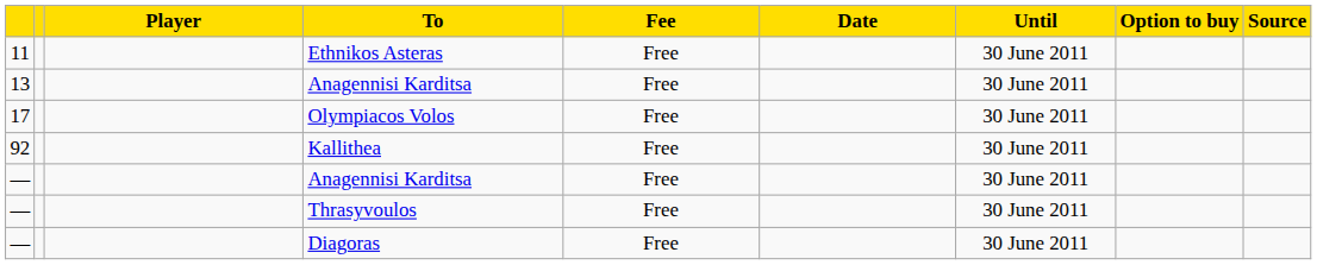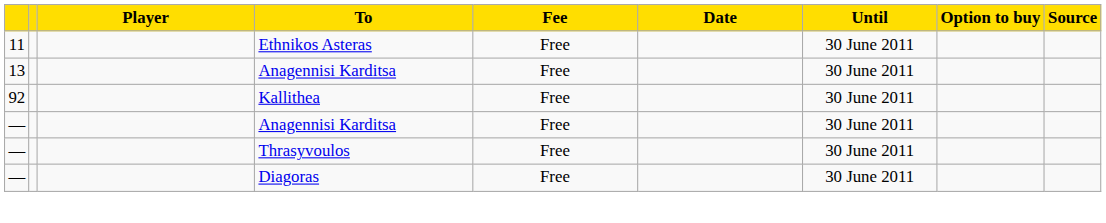- row: 17 | Olympiacos Volos | Free | 30 June 2011
